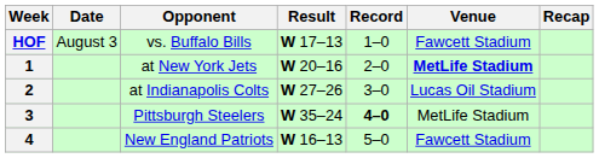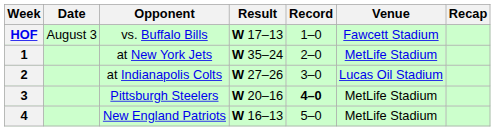1 | Result: W 20–16 -> W 35–24
1 | Venue: bold -> normal
3 | Result: W 35–24 -> W 20–16
4 | Venue: Fawcett Stadium -> MetLife Stadium
